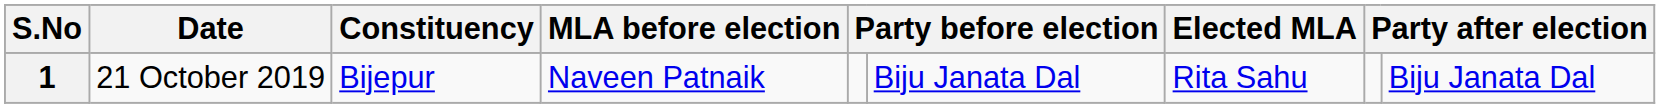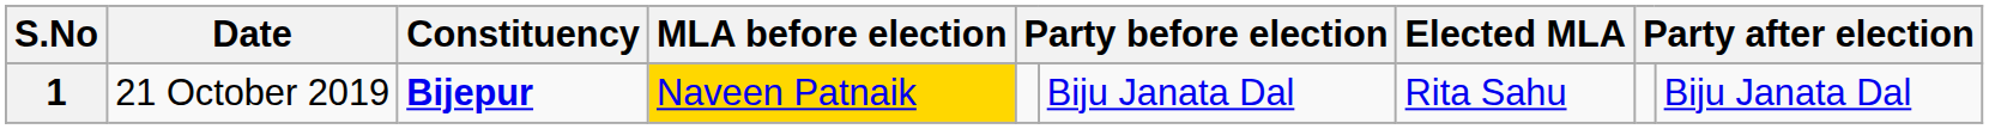1 | Constituency: normal -> bold
1 | MLA before election: no background -> gold background
